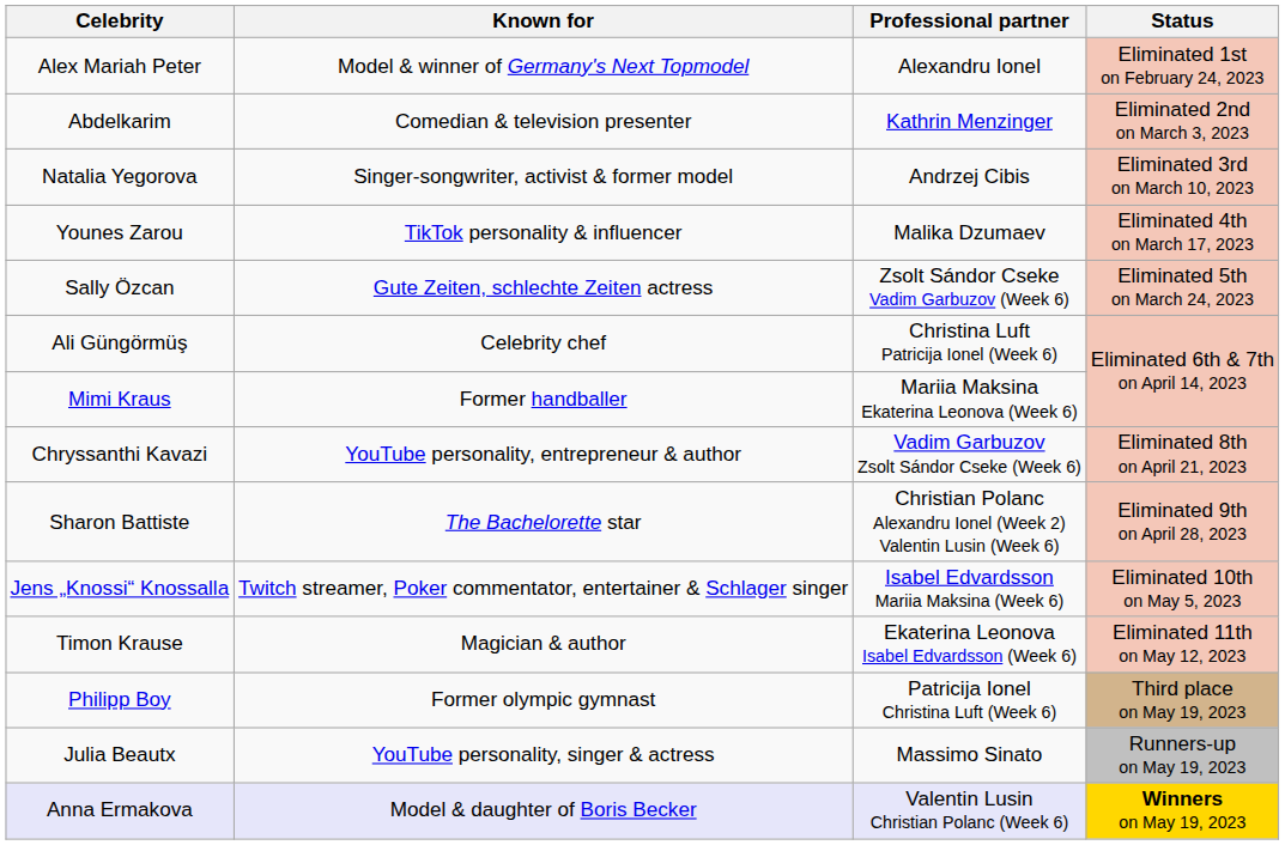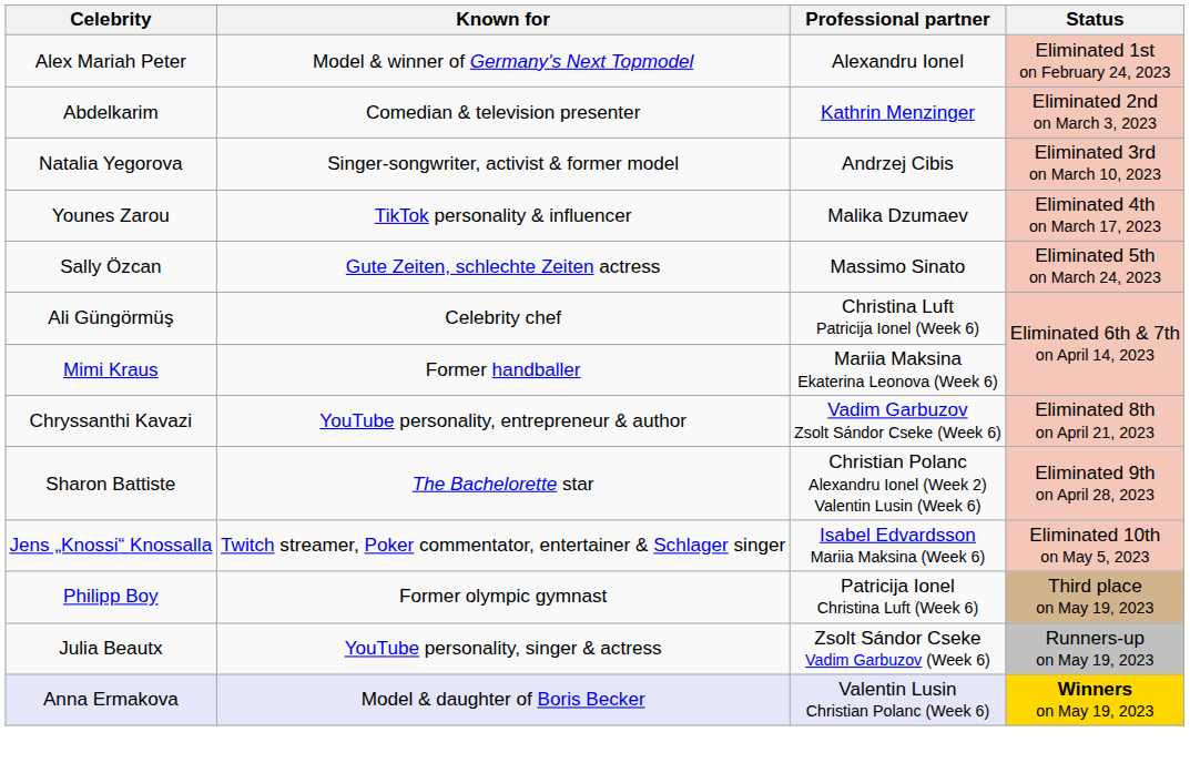Sally Özcan | Professional partner: Zsolt Sándor Cseke Vadim Garbuzov (Week 6) -> Massimo Sinato
- row: Timon Krause | Magician & author | Ekaterina Leonova Isabel Edvardsson (Week 6) | Eliminated 11th on May 12, 2023
Julia Beautx | Professional partner: Massimo Sinato -> Zsolt Sándor Cseke Vadim Garbuzov (Week 6)
